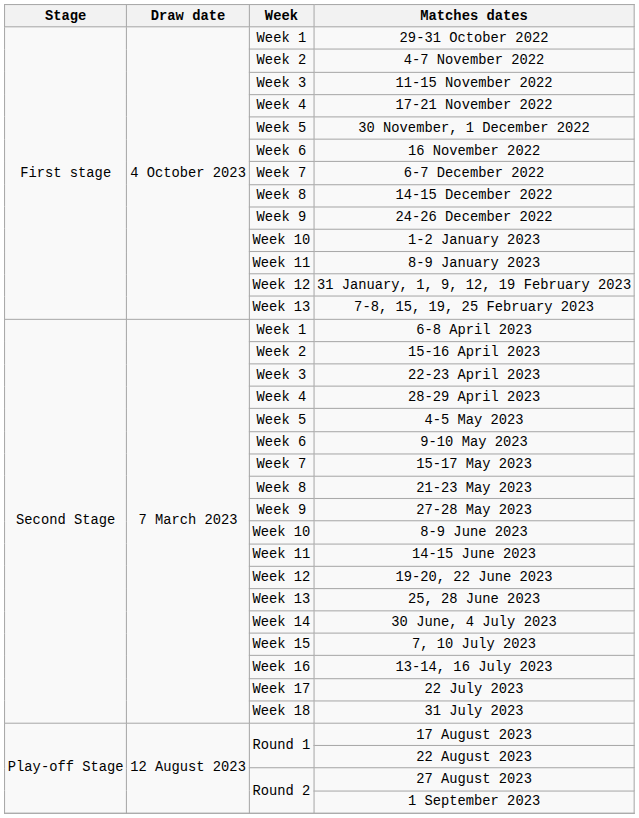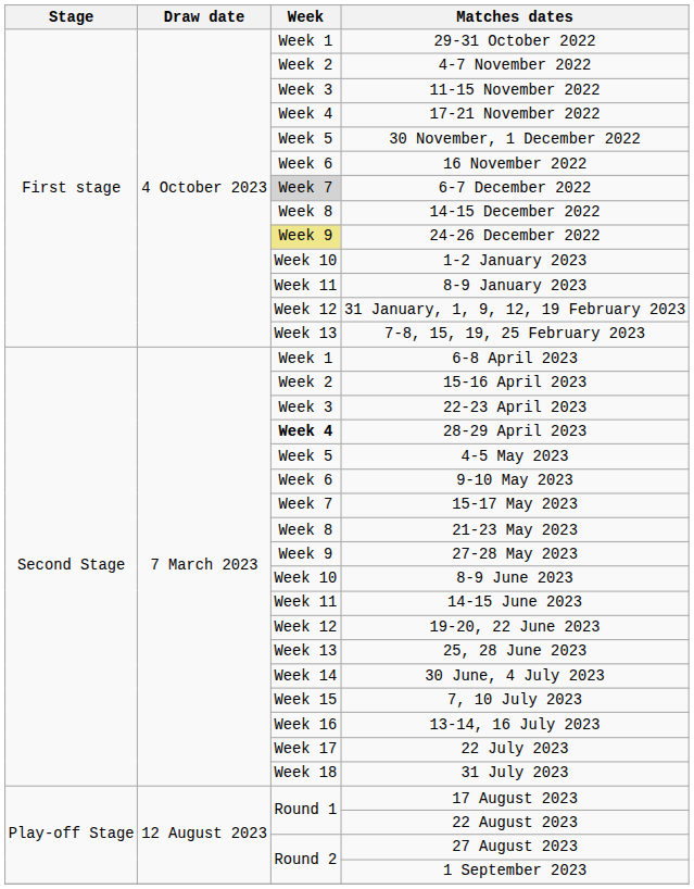6-7 December 2022 | Week: no background -> lightgrey background
24-26 December 2022 | Week: no background -> khaki background
28-29 April 2023 | Week: normal -> bold
